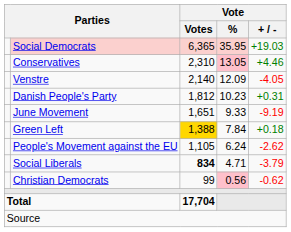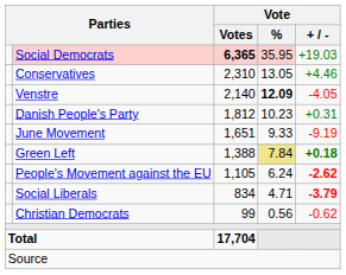Social Democrats | Vote / Votes: normal -> bold
Conservatives | Vote / %: pink background -> no background
Venstre | Vote / %: normal -> bold
Green Left | Vote / Votes: gold background -> no background
Green Left | Vote / %: no background -> khaki background
Green Left | Vote / + / -: normal -> bold
People's Movement against the EU | Vote / + / -: normal -> bold
Social Liberals | Vote / Votes: bold -> normal
Social Liberals | Vote / + / -: normal -> bold
Christian Democrats | Vote / %: pink background -> no background
